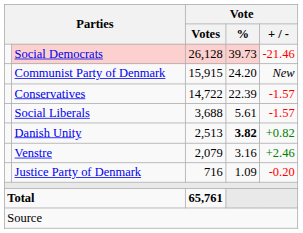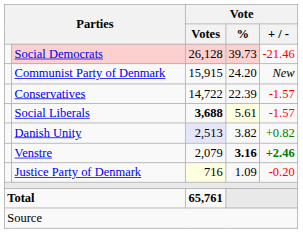Social Liberals | Vote / Votes: normal -> bold
Social Liberals | Vote / %: no background -> lightyellow background
Danish Unity | Vote / Votes: no background -> lavender background
Danish Unity | Vote / %: bold -> normal
Venstre | Vote / %: normal -> bold
Venstre | Vote / + / -: normal -> bold
Justice Party of Denmark | Vote / Votes: no background -> lightyellow background
